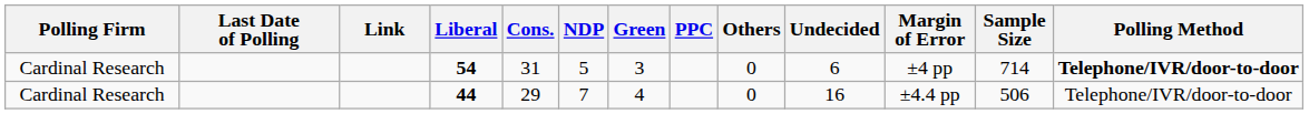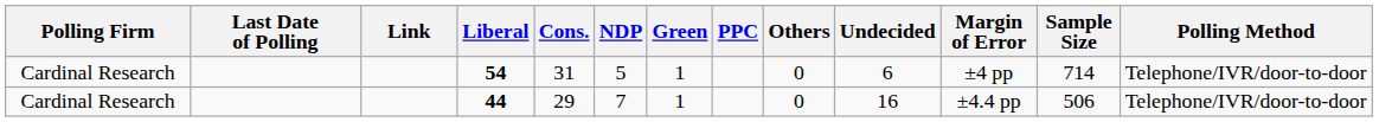54 | Green: 3 -> 1
54 | Polling Method: bold -> normal
44 | Green: 4 -> 1
